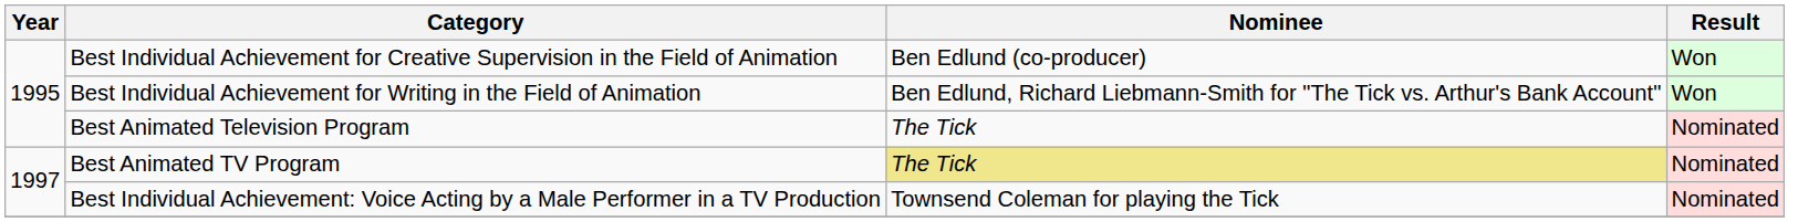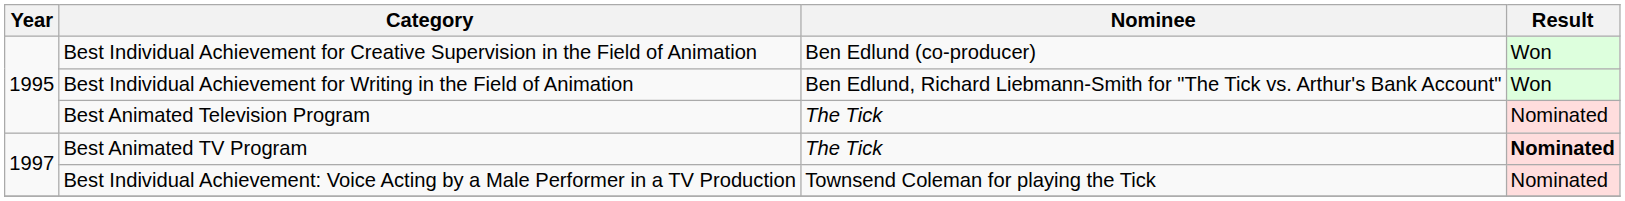Best Animated TV Program | Nominee: khaki background -> no background
Best Animated TV Program | Result: normal -> bold
